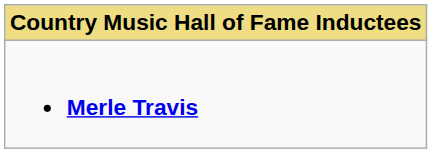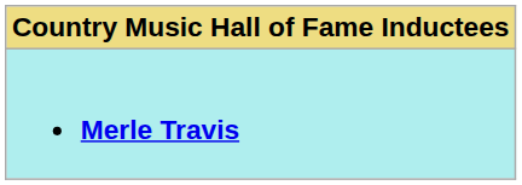row 2 | column 1: no background -> paleturquoise background
